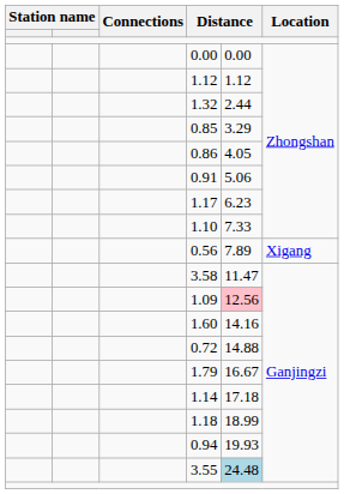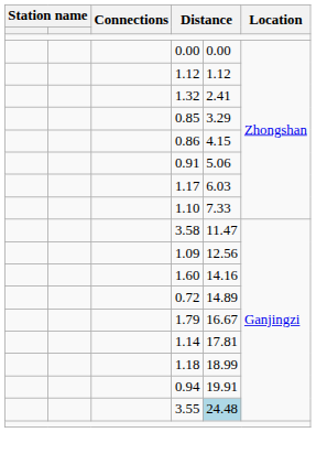1.32 | column 5: 2.44 -> 2.41
0.86 | column 5: 4.05 -> 4.15
1.17 | column 5: 6.23 -> 6.03
- row: 0.56 | 7.89 | Xigang
1.09 | column 5: pink background -> no background
0.72 | column 5: 14.88 -> 14.89
1.14 | column 5: 17.18 -> 17.81
0.94 | column 5: 19.93 -> 19.91
